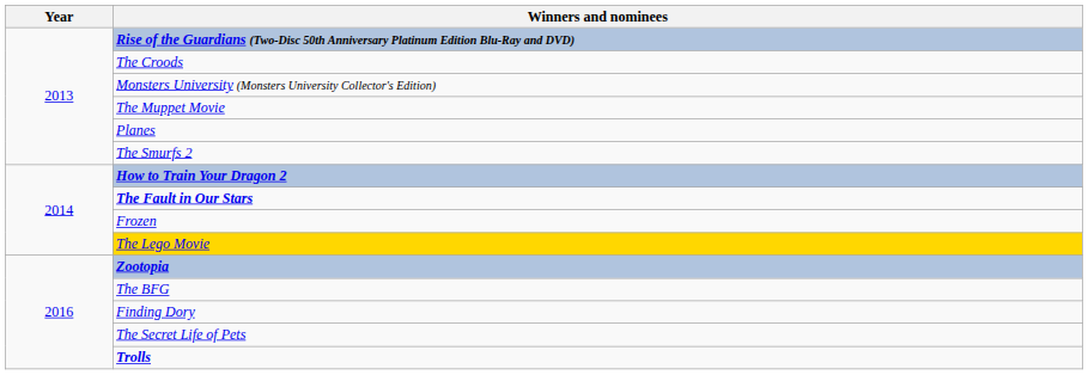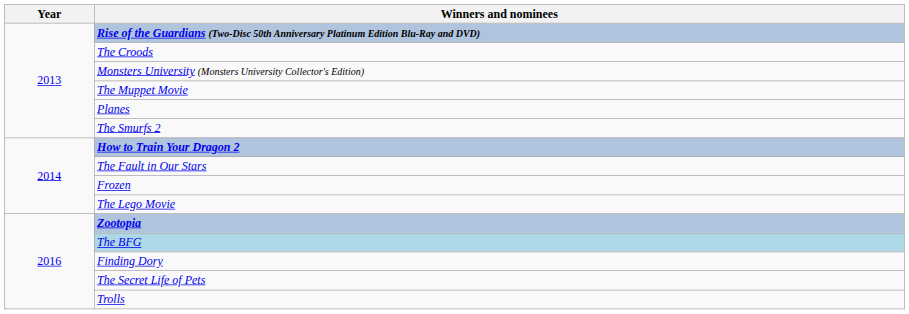The Fault in Our Stars | Winners and nominees: bold -> normal
The Lego Movie | Winners and nominees: gold background -> no background
The BFG | Winners and nominees: no background -> lightblue background
Trolls | Winners and nominees: bold -> normal
